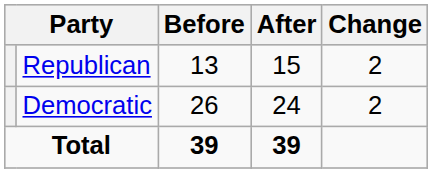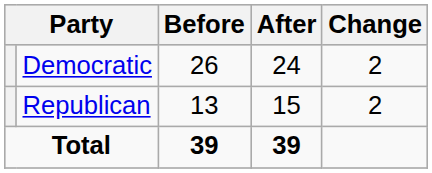rows swapped: Democratic <-> Republican
